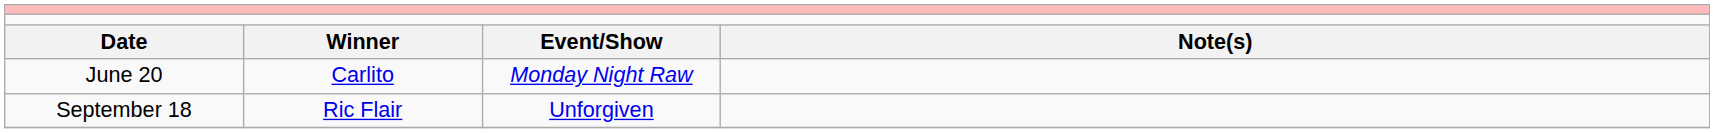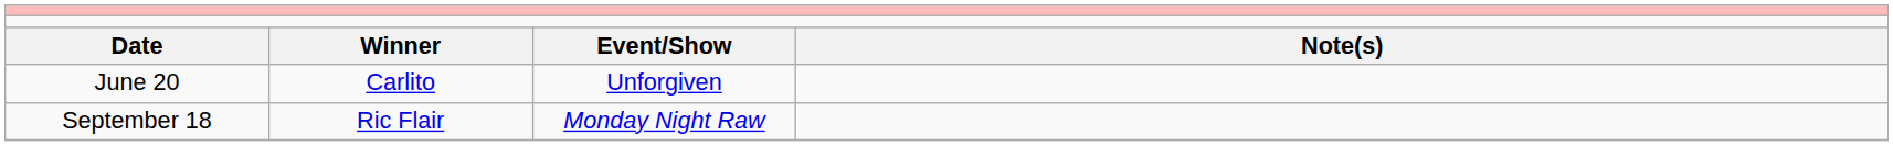June 20 | column 3: Monday Night Raw -> Unforgiven
September 18 | column 3: Unforgiven -> Monday Night Raw
